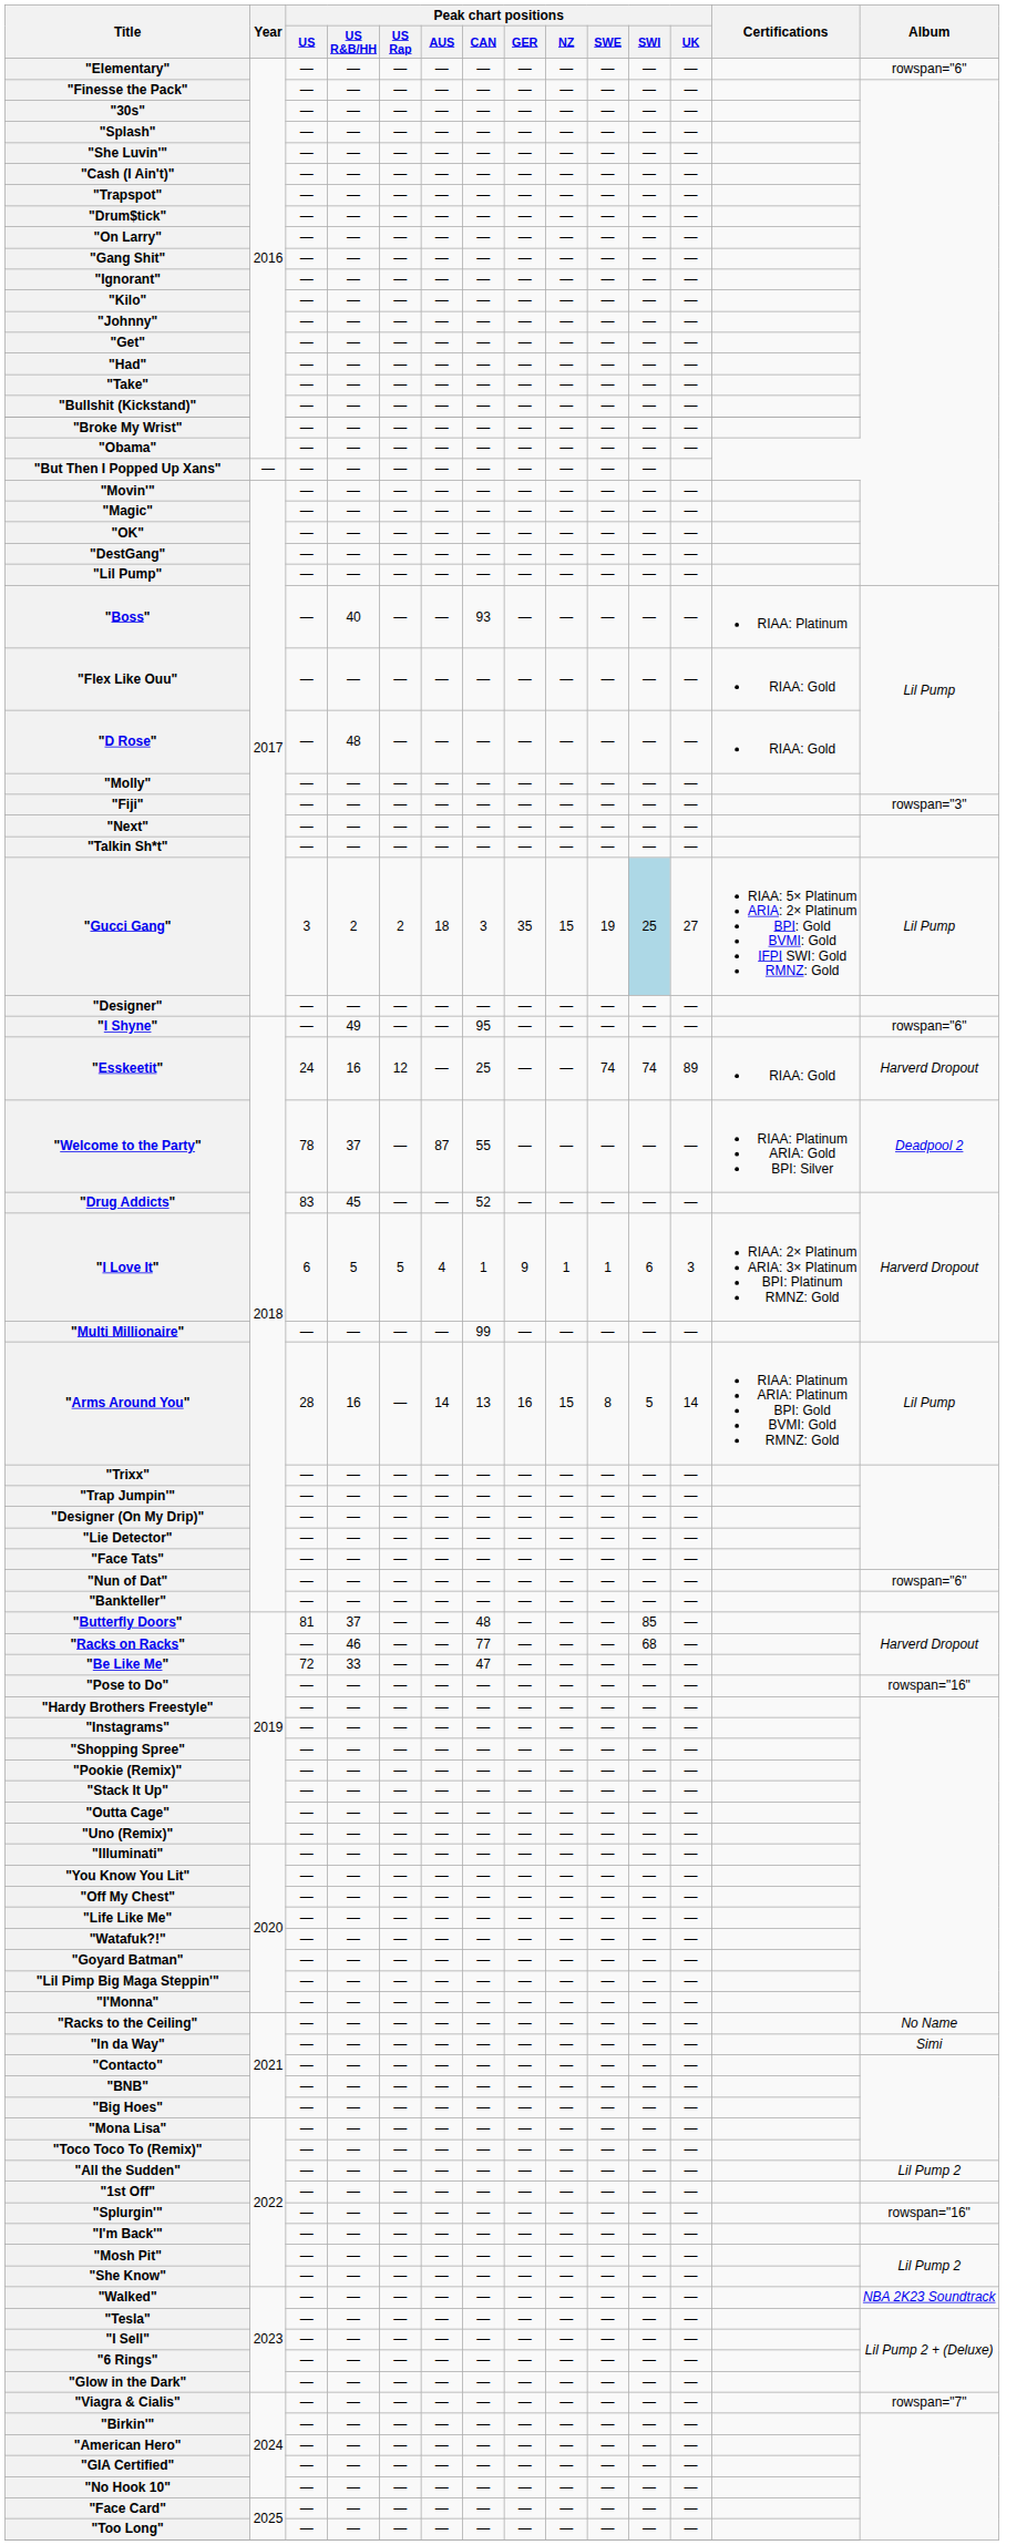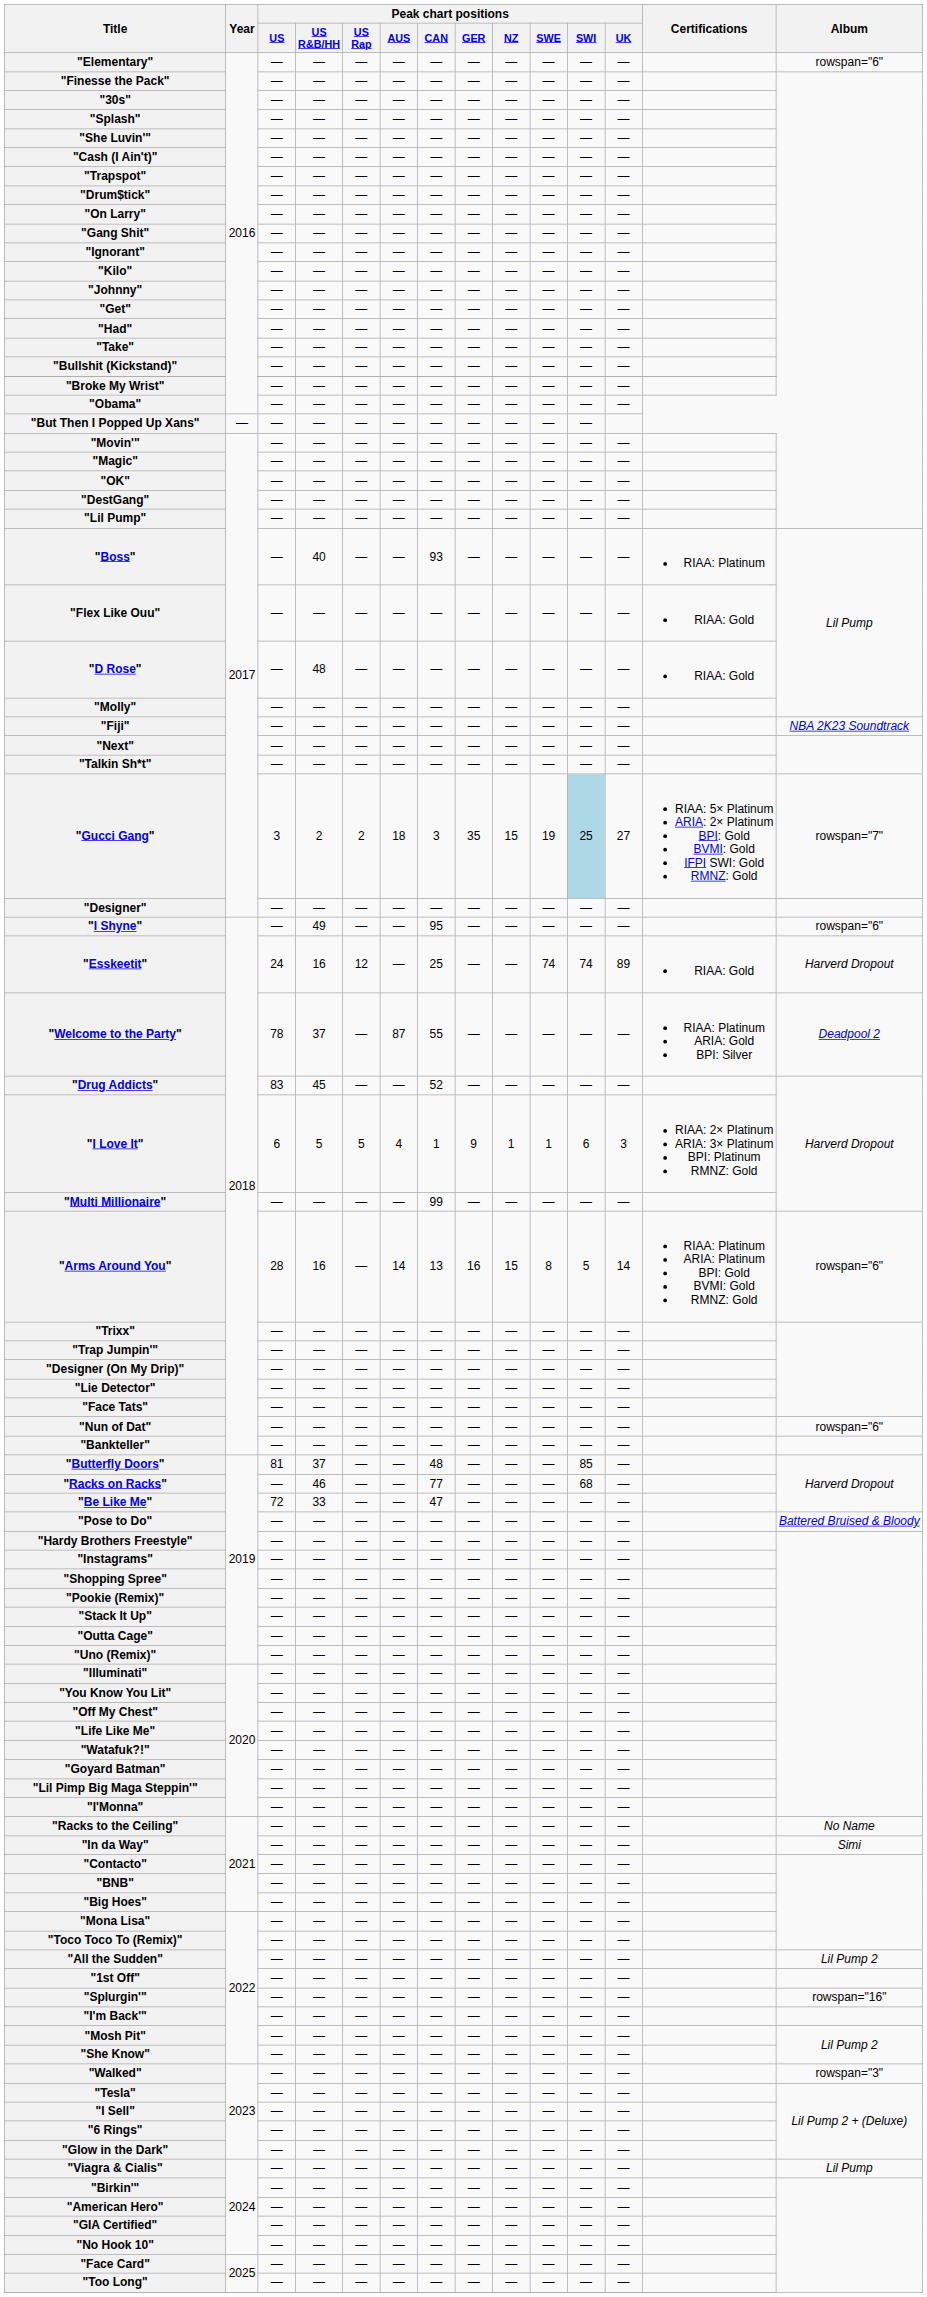"Fiji" | Album: rowspan="3" -> NBA 2K23 Soundtrack
"Gucci Gang" | Album: Lil Pump -> rowspan="7"
"Arms Around You" | Album: Lil Pump -> rowspan="6"
"Pose to Do" | Album: rowspan="16" -> Battered Bruised & Bloody
"Walked" | Album: NBA 2K23 Soundtrack -> rowspan="3"
"Viagra & Cialis" | Album: rowspan="7" -> Lil Pump
